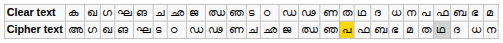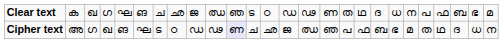Cipher text | column 11: no background -> lavender background
Cipher text | column 17: gold background -> no background
Cipher text | column 23: lightgrey background -> no background
